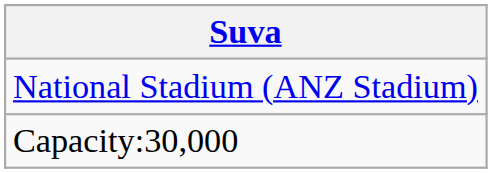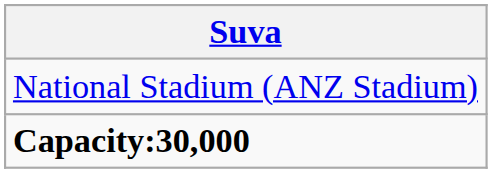row 3 | column 1: normal -> bold
